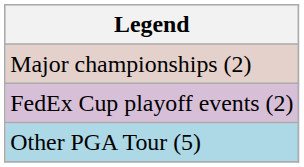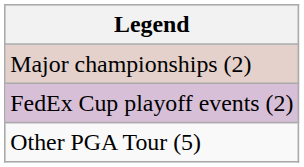row 4 | column 1: lightblue background -> no background
